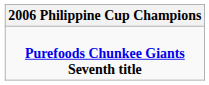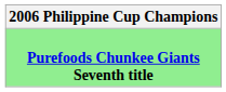row 2 | column 1: no background -> lightgreen background
